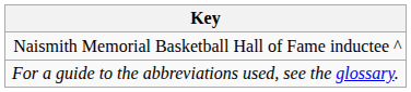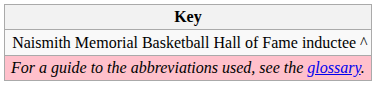For a guide to the abbreviations used, see the glossary. | column 1: no background -> pink background
